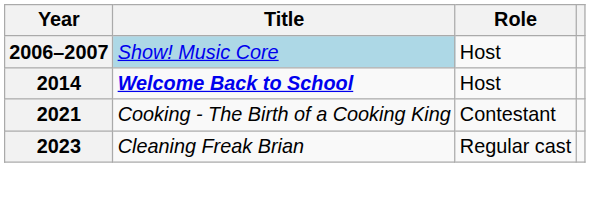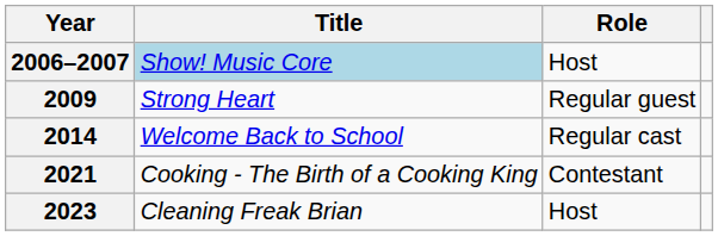+ row: 2009 | Strong Heart | Regular guest
2014 | Title: bold -> normal
2014 | Role: Host -> Regular cast
2023 | Role: Regular cast -> Host
